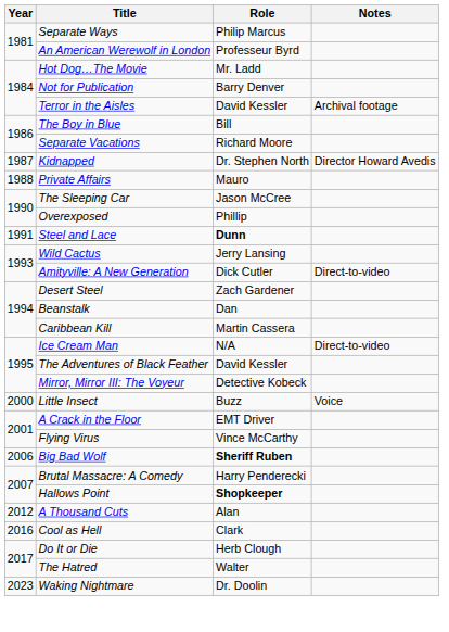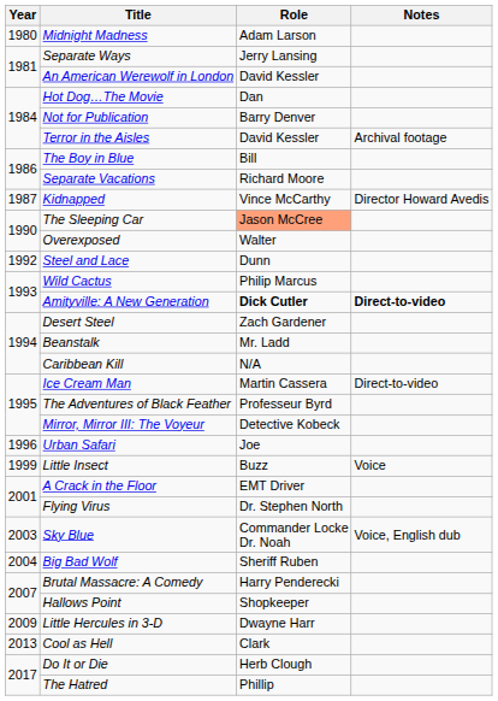+ row: 1980 | Midnight Madness | Adam Larson
Separate Ways | Role: Philip Marcus -> Jerry Lansing
An American Werewolf in London | Role: Professeur Byrd -> David Kessler
Hot Dog…The Movie | Role: Mr. Ladd -> Dan
Kidnapped | Role: Dr. Stephen North -> Vince McCarthy
- row: 1988 | Private Affairs | Mauro
The Sleeping Car | Role: no background -> lightsalmon background
Overexposed | Role: Phillip -> Walter
Steel and Lace | Year: 1991 -> 1992
Steel and Lace | Role: bold -> normal
Wild Cactus | Role: Jerry Lansing -> Philip Marcus
Amityville: A New Generation | Role: normal -> bold
Amityville: A New Generation | Notes: normal -> bold
Beanstalk | Role: Dan -> Mr. Ladd
Caribbean Kill | Role: Martin Cassera -> N/A
Ice Cream Man | Role: N/A -> Martin Cassera
The Adventures of Black Feather | Role: David Kessler -> Professeur Byrd
+ row: 1996 | Urban Safari | Joe
Little Insect | Year: 2000 -> 1999
Flying Virus | Role: Vince McCarthy -> Dr. Stephen North
+ row: 2003 | Sky Blue | Commander Locke Dr. Noah | Voice, English dub
Big Bad Wolf | Year: 2006 -> 2004
Big Bad Wolf | Role: bold -> normal
Hallows Point | Role: bold -> normal
+ row: 2009 | Little Hercules in 3-D | Dwayne Harr
- row: 2012 | A Thousand Cuts | Alan
Cool as Hell | Year: 2016 -> 2013
The Hatred | Role: Walter -> Phillip
- row: 2023 | Waking Nightmare | Dr. Doolin
